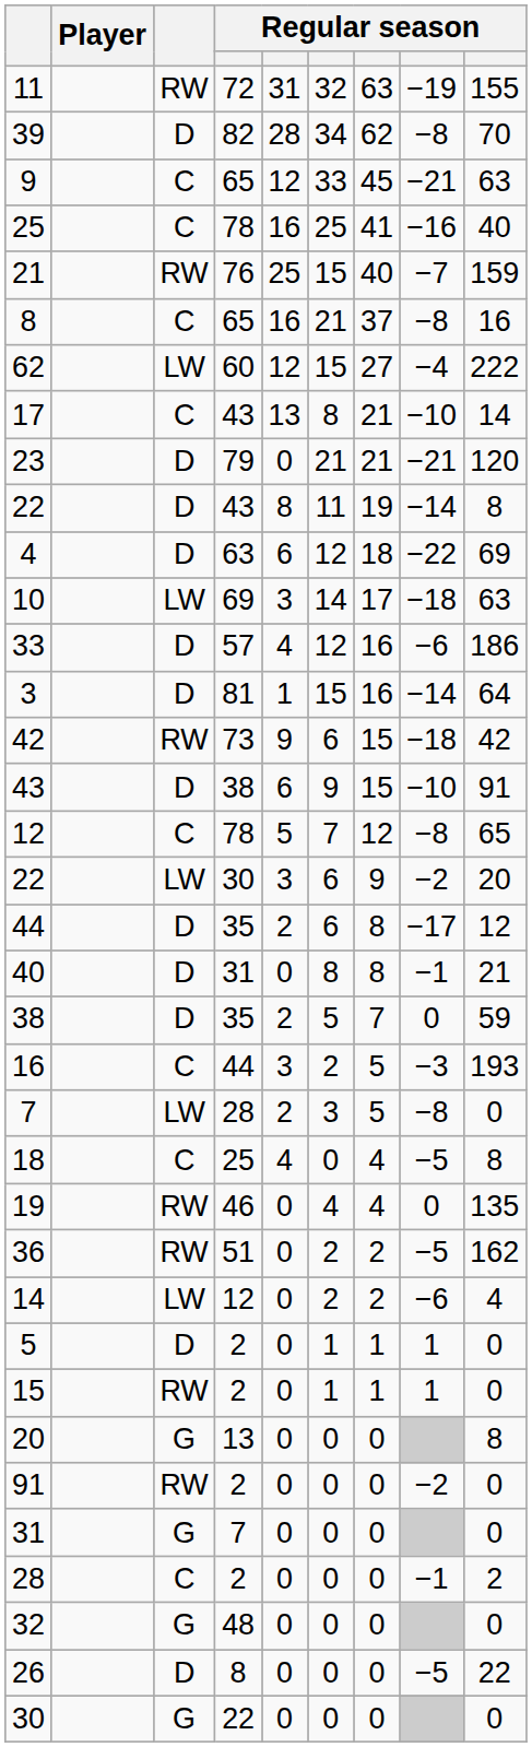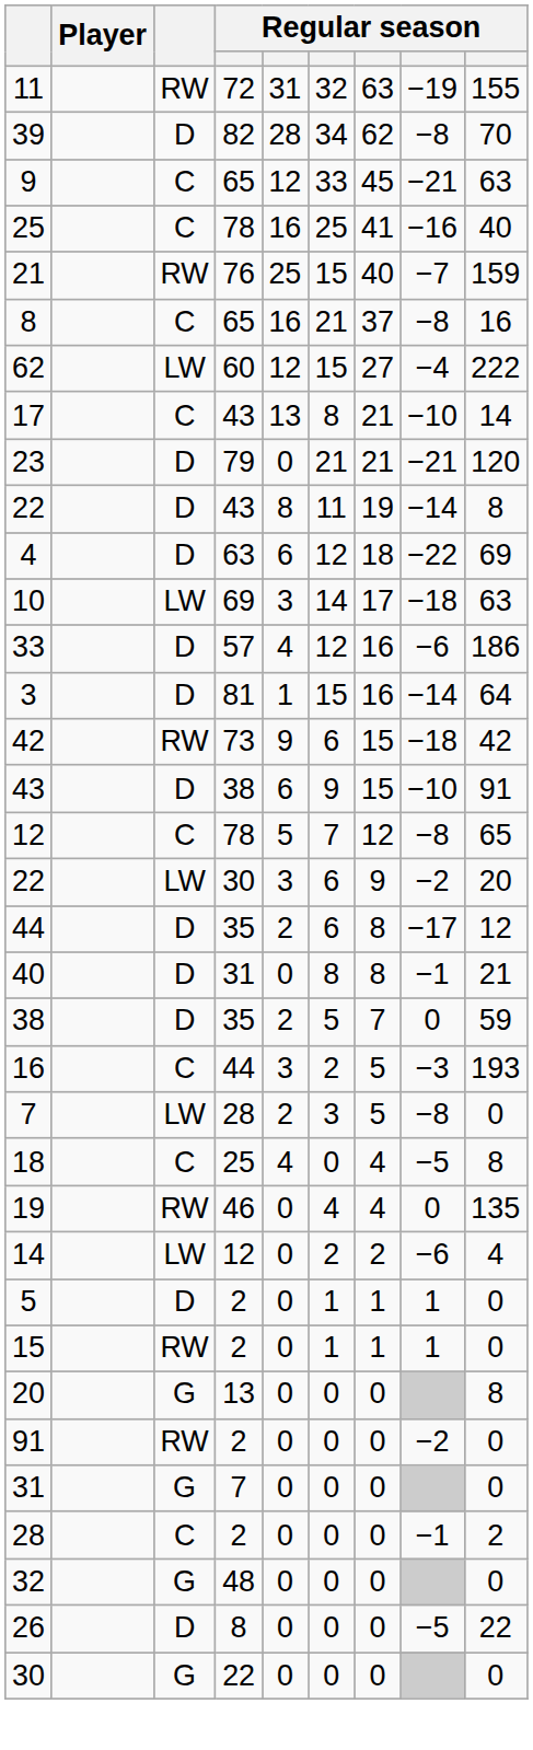- row: 36 | RW | 51 | 0 | 2 | 2 | −5 | 162
